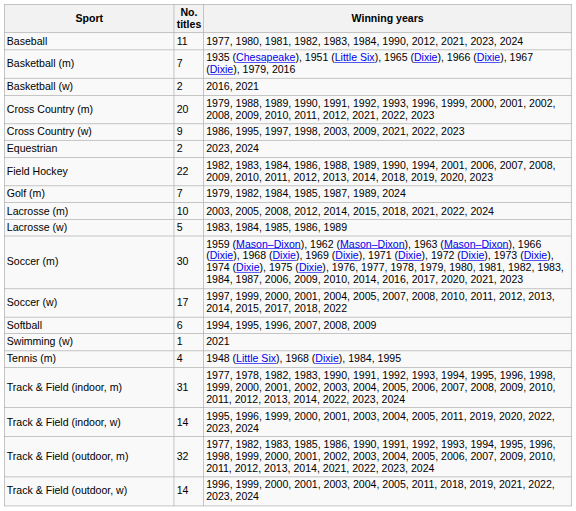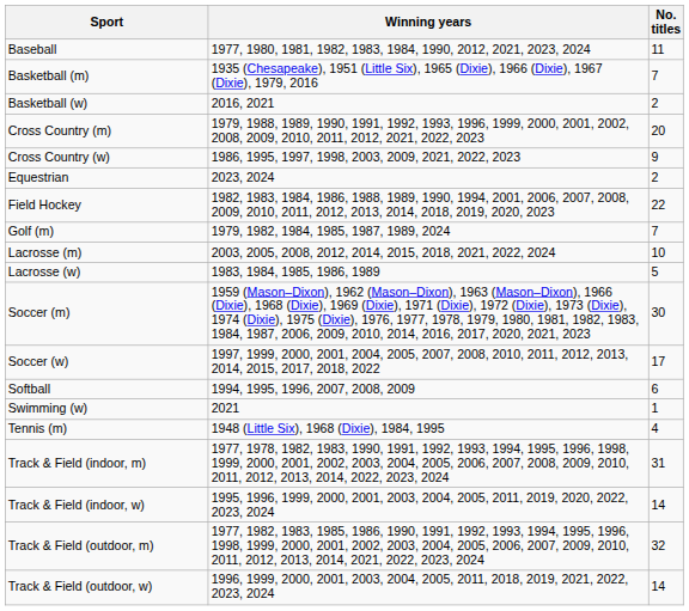columns swapped: No. titles <-> Winning years
